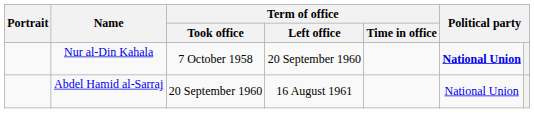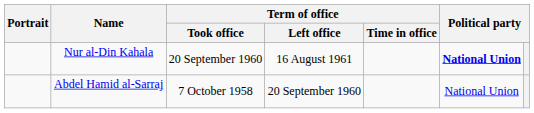Nur al-Din Kahala | Term of office / Took office: 7 October 1958 -> 20 September 1960
Nur al-Din Kahala | Term of office / Left office: 20 September 1960 -> 16 August 1961
Abdel Hamid al-Sarraj | Term of office / Took office: 20 September 1960 -> 7 October 1958
Abdel Hamid al-Sarraj | Term of office / Left office: 16 August 1961 -> 20 September 1960
